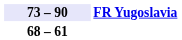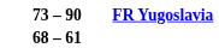FR Yugoslavia | column 1: lavender background -> no background
